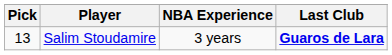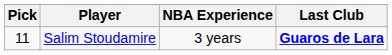Salim Stoudamire | Pick: 13 -> 11
